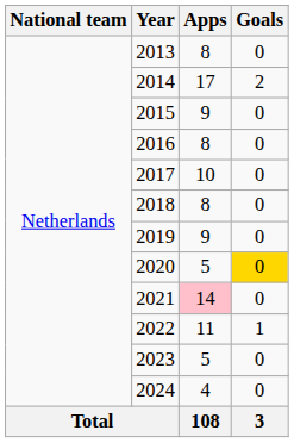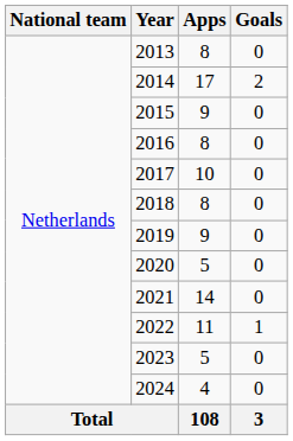2020 | Goals: gold background -> no background
2021 | Apps: pink background -> no background
